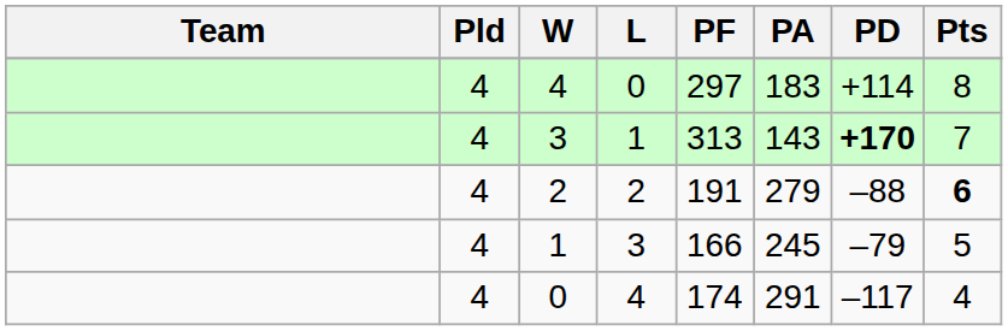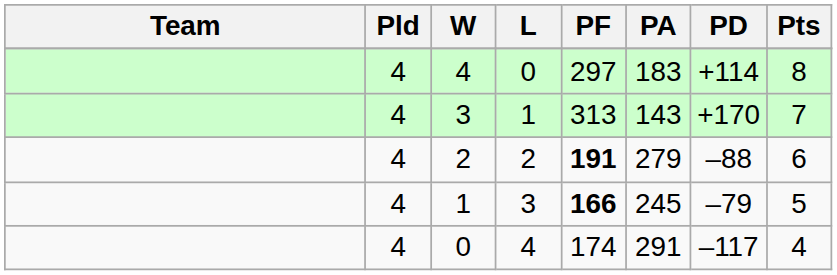row 3 | PD: bold -> normal
row 4 | PF: normal -> bold
row 4 | Pts: bold -> normal
row 5 | PF: normal -> bold
